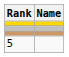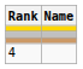row 5 | Rank: 5 -> 4
